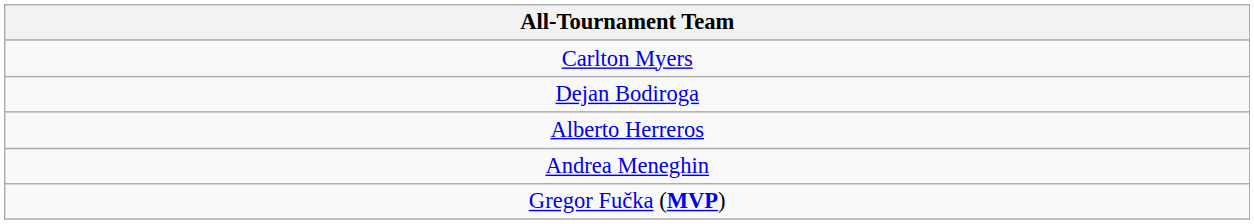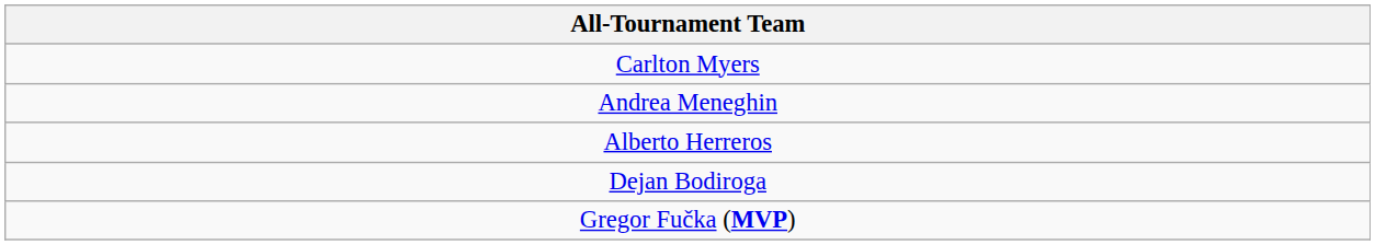row 3 | column 1: Dejan Bodiroga -> Andrea Meneghin
row 5 | column 1: Andrea Meneghin -> Dejan Bodiroga
